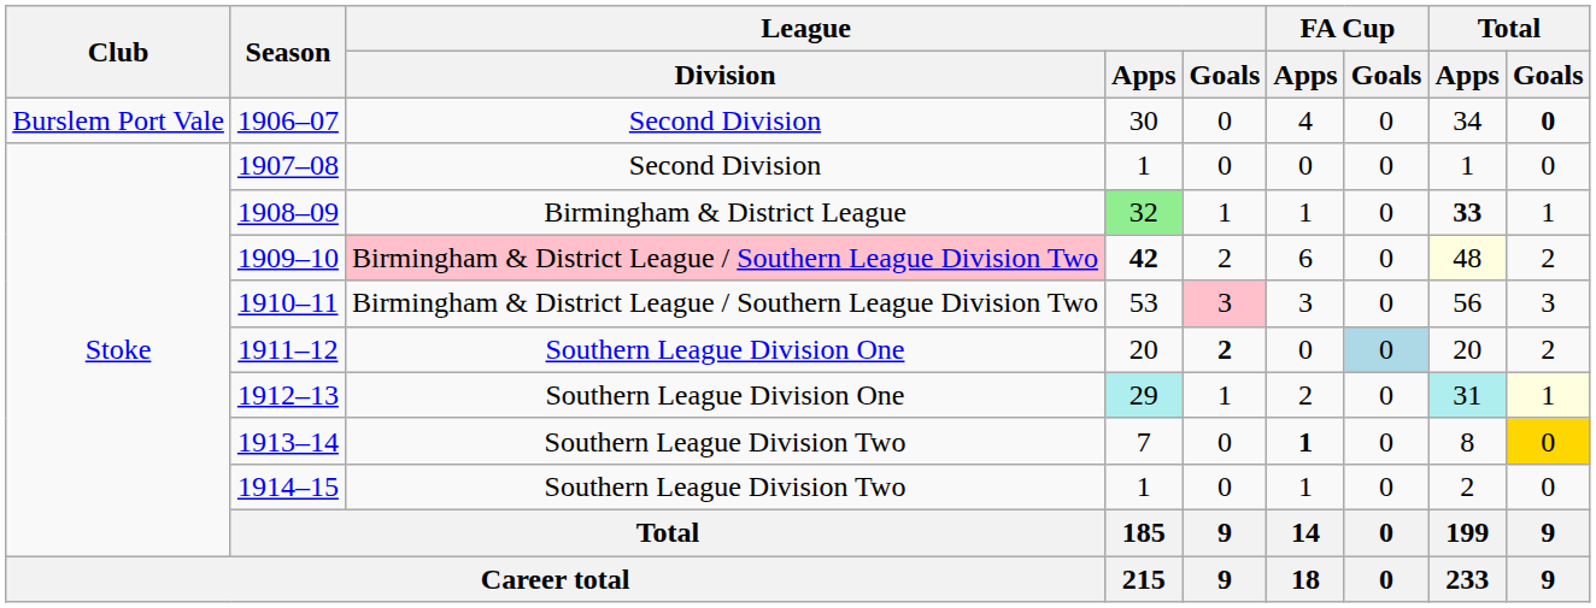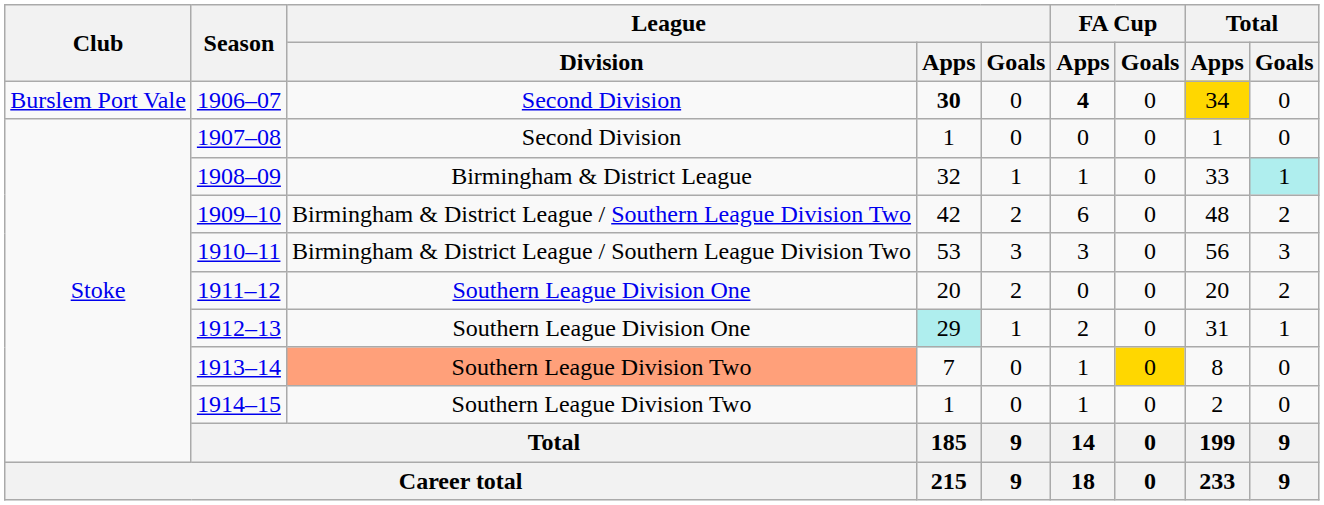1906–07 | League / Apps: normal -> bold
1906–07 | FA Cup / Apps: normal -> bold
1906–07 | Total / Apps: no background -> gold background
1906–07 | Total / Goals: bold -> normal
1908–09 | League / Apps: lightgreen background -> no background
1908–09 | Total / Apps: bold -> normal
1908–09 | Total / Goals: no background -> paleturquoise background
1909–10 | League / Division: pink background -> no background
1909–10 | League / Apps: bold -> normal
1909–10 | Total / Apps: lightyellow background -> no background
1910–11 | League / Goals: pink background -> no background
1911–12 | League / Goals: bold -> normal
1911–12 | FA Cup / Goals: lightblue background -> no background
1912–13 | Total / Apps: paleturquoise background -> no background
1912–13 | Total / Goals: lightyellow background -> no background
1913–14 | League / Division: no background -> lightsalmon background
1913–14 | FA Cup / Apps: bold -> normal
1913–14 | FA Cup / Goals: no background -> gold background
1913–14 | Total / Goals: gold background -> no background
